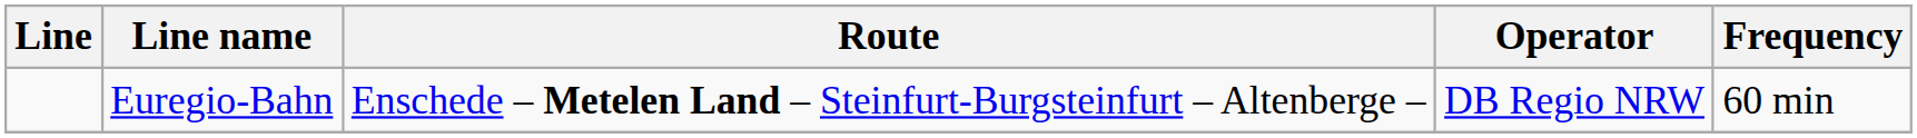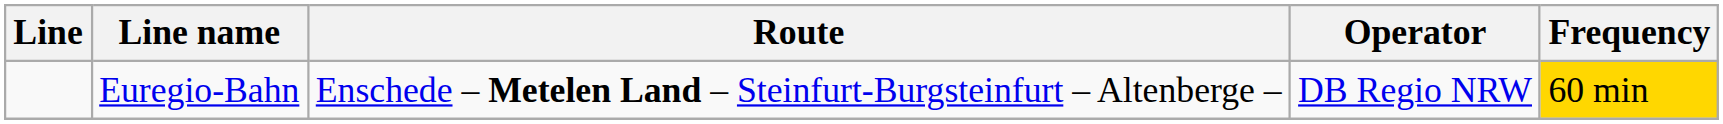Euregio-Bahn | Frequency: no background -> gold background
